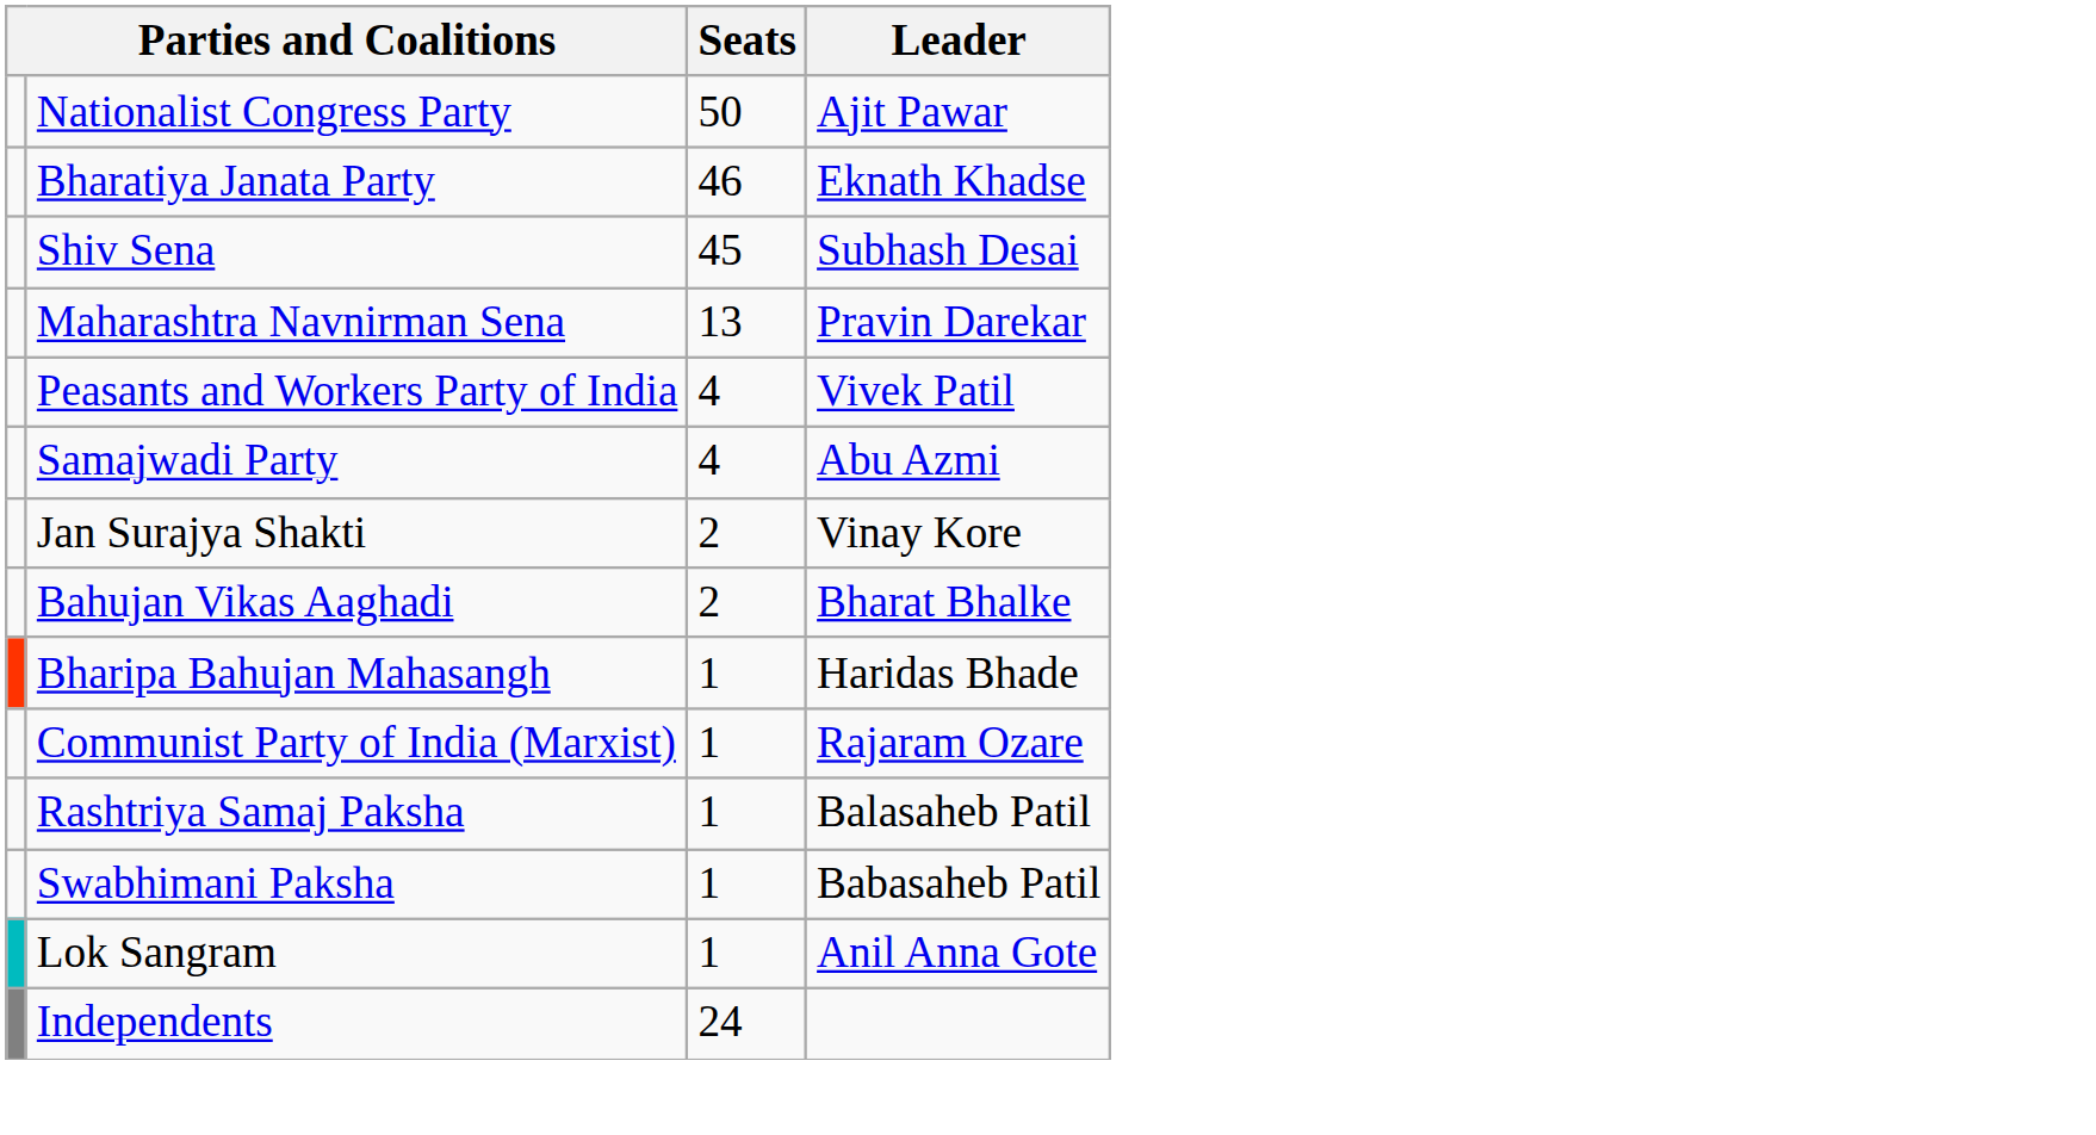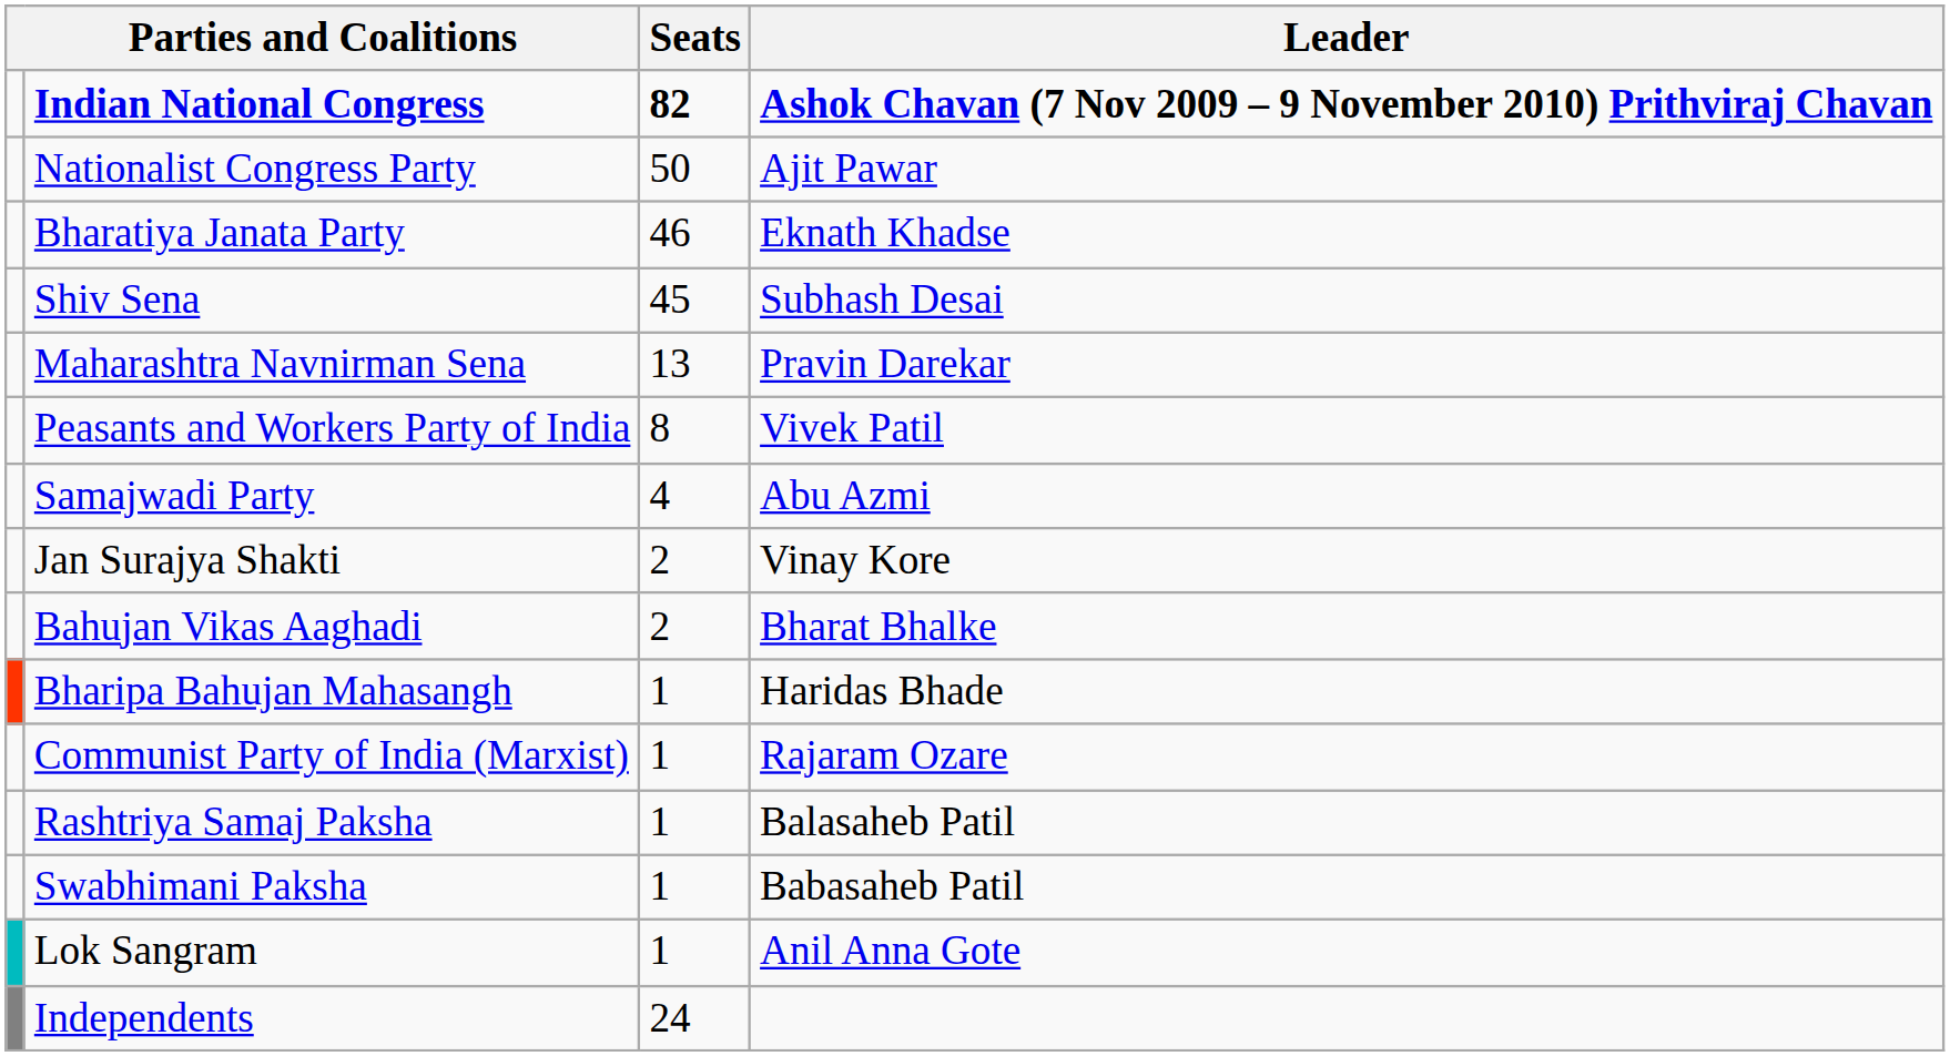+ row: Indian National Congress | 82 | Ashok Chavan (7 Nov 2009 – 9 November 2010) Prithviraj Chavan
Peasants and Workers Party of India | Seats: 4 -> 8
